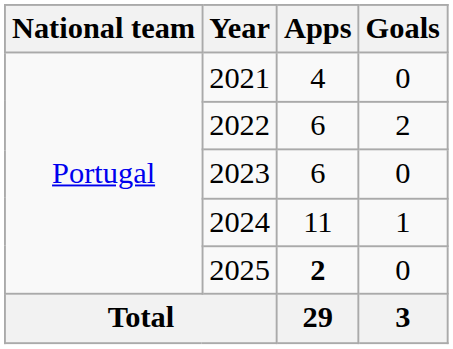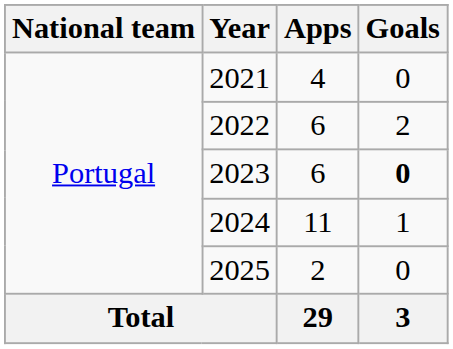2023 | Goals: normal -> bold
2025 | Apps: bold -> normal
